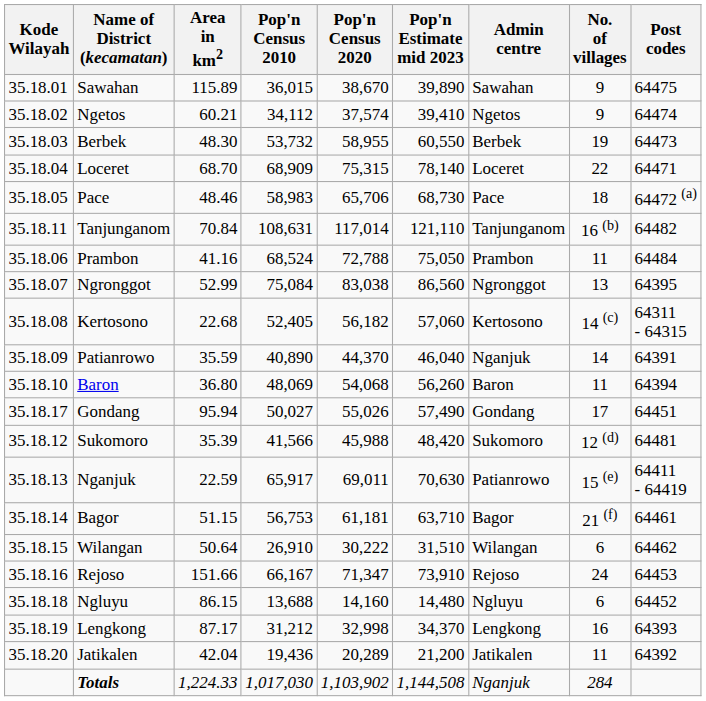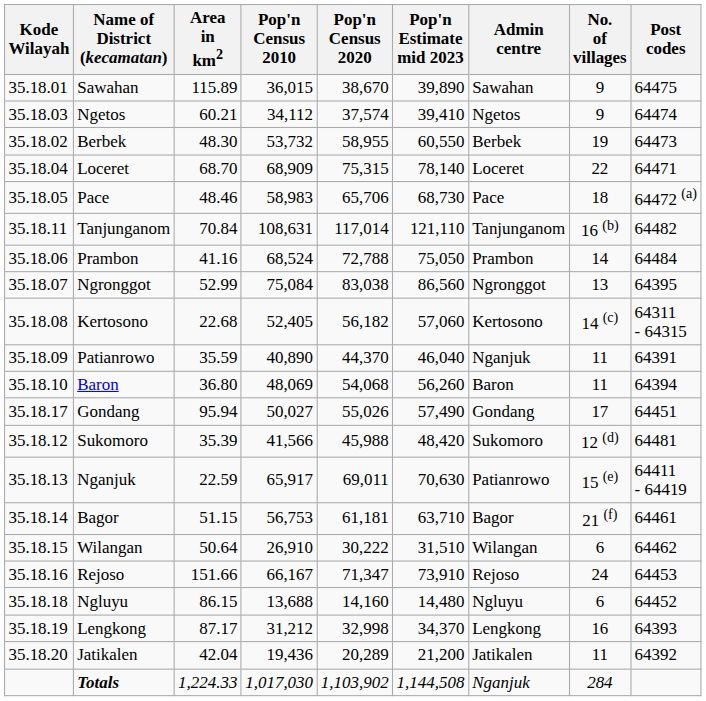row 3 | Kode Wilayah: 35.18.02 -> 35.18.03
row 4 | Kode Wilayah: 35.18.03 -> 35.18.02
row 8 | No. of villages: 11 -> 14
row 11 | No. of villages: 14 -> 11
